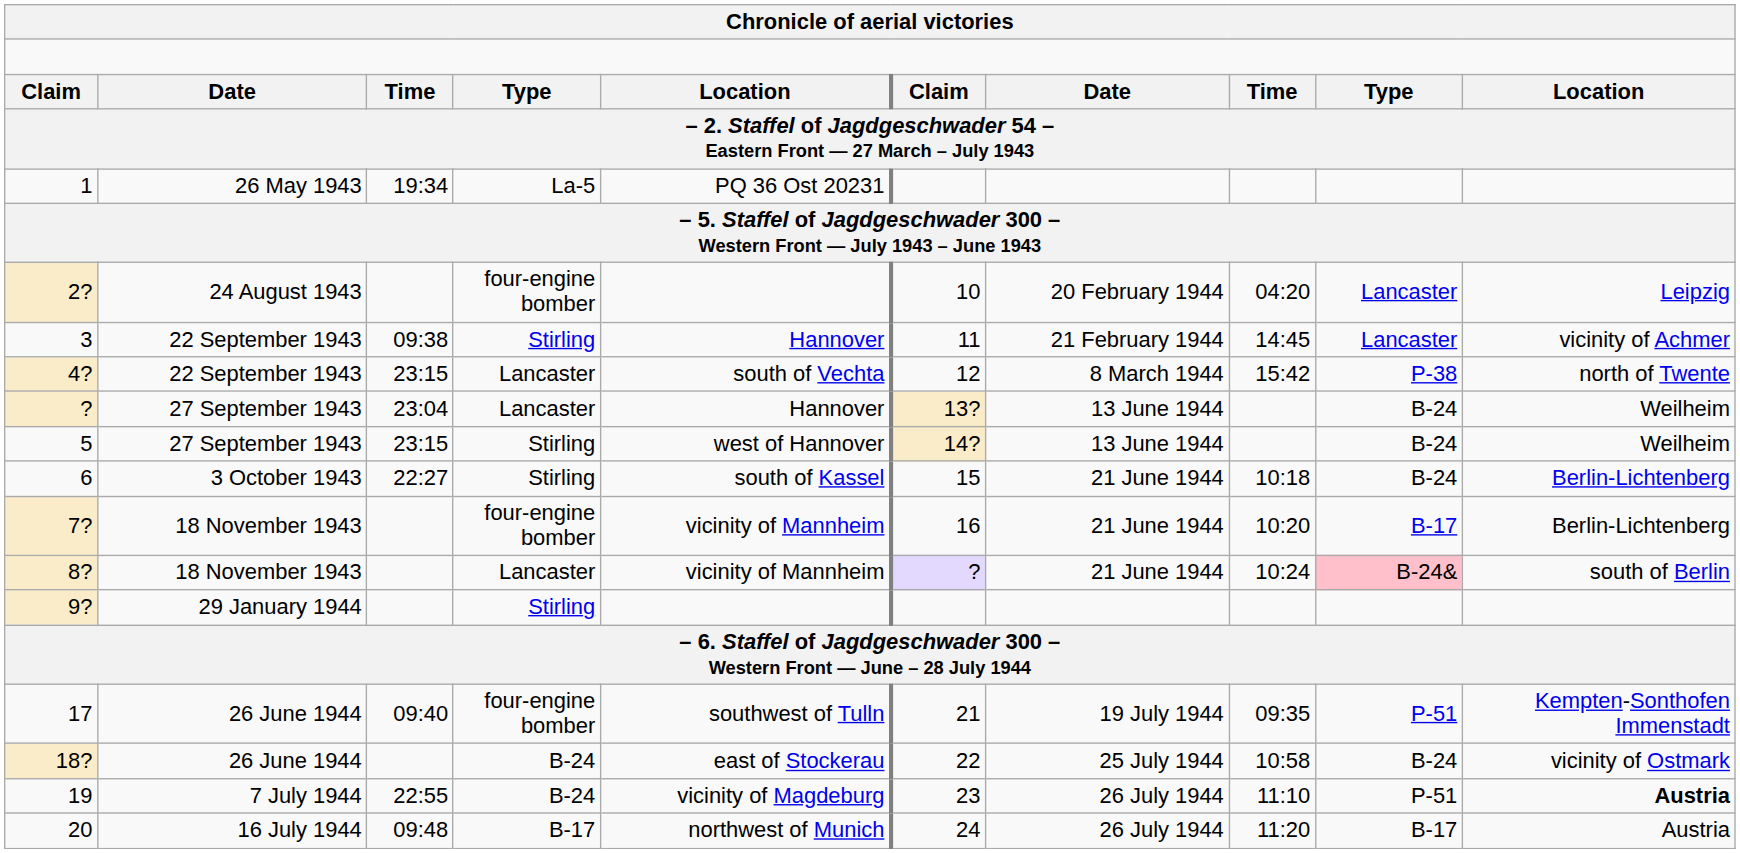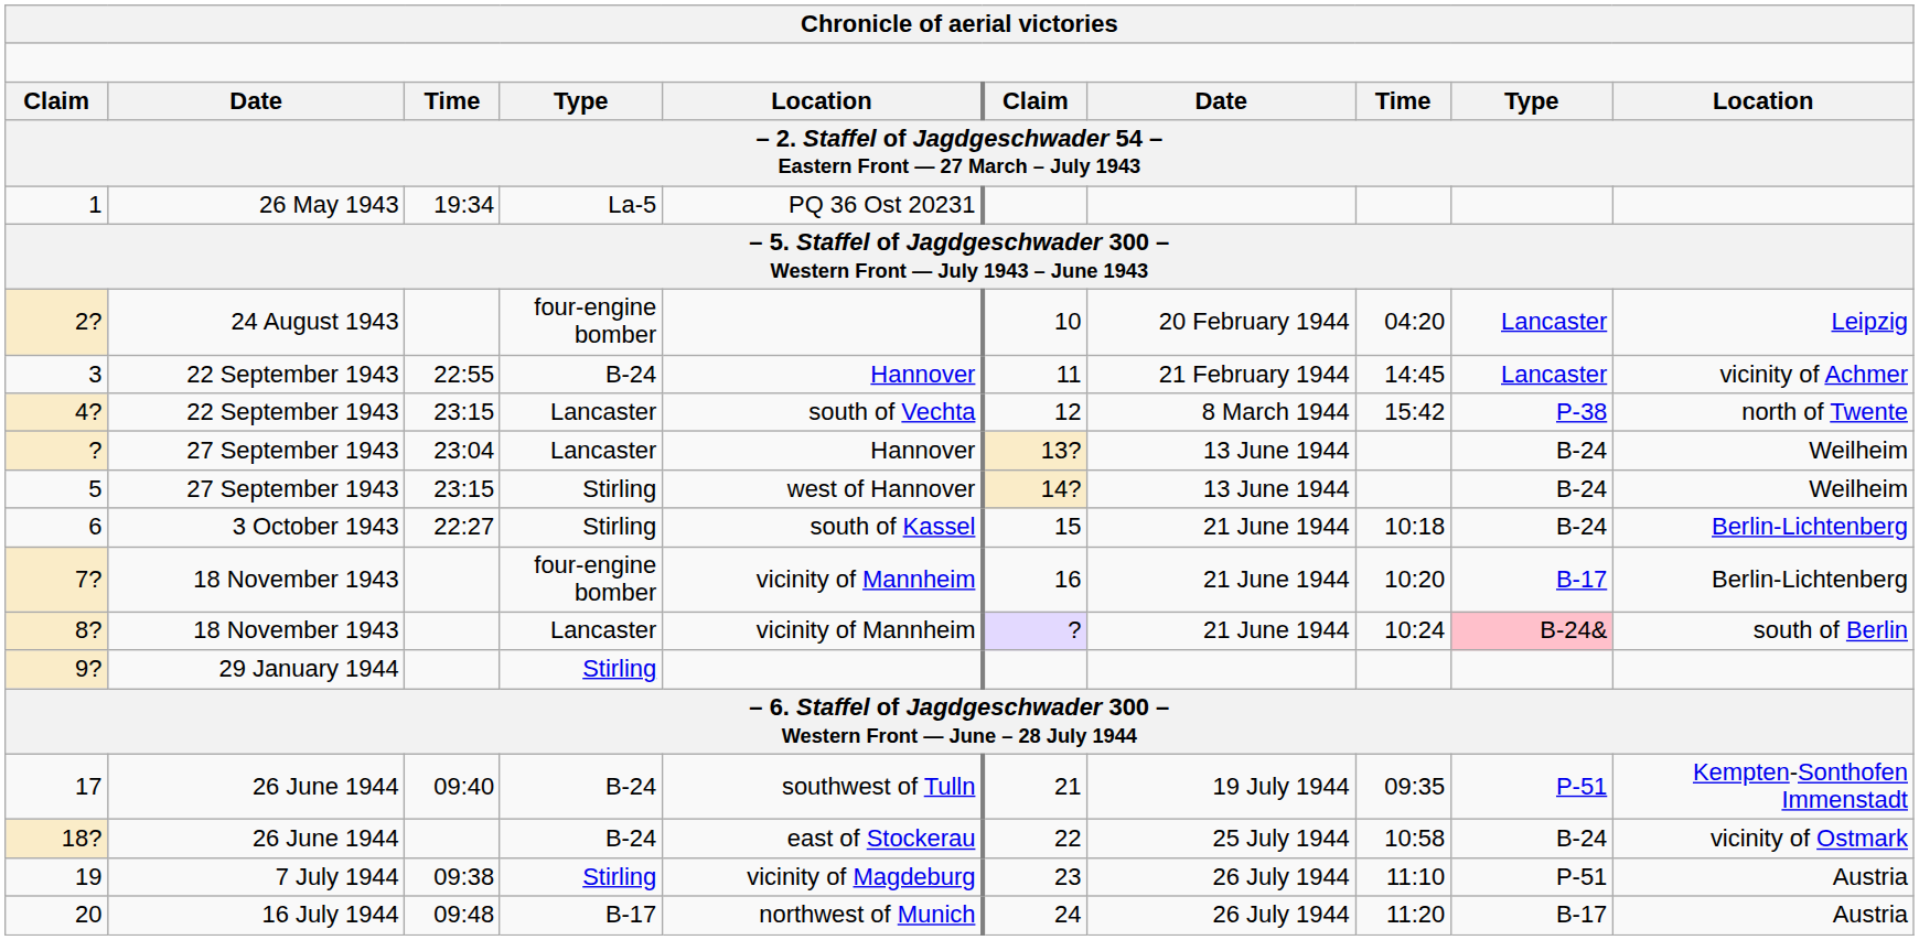3 | column 3: 09:38 -> 22:55
3 | column 4: Stirling -> B-24
17 | column 4: four-engine bomber -> B-24
19 | column 3: 22:55 -> 09:38
19 | column 4: B-24 -> Stirling
19 | column 10: bold -> normal
